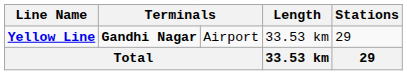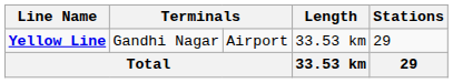Yellow Line | column 2: bold -> normal
